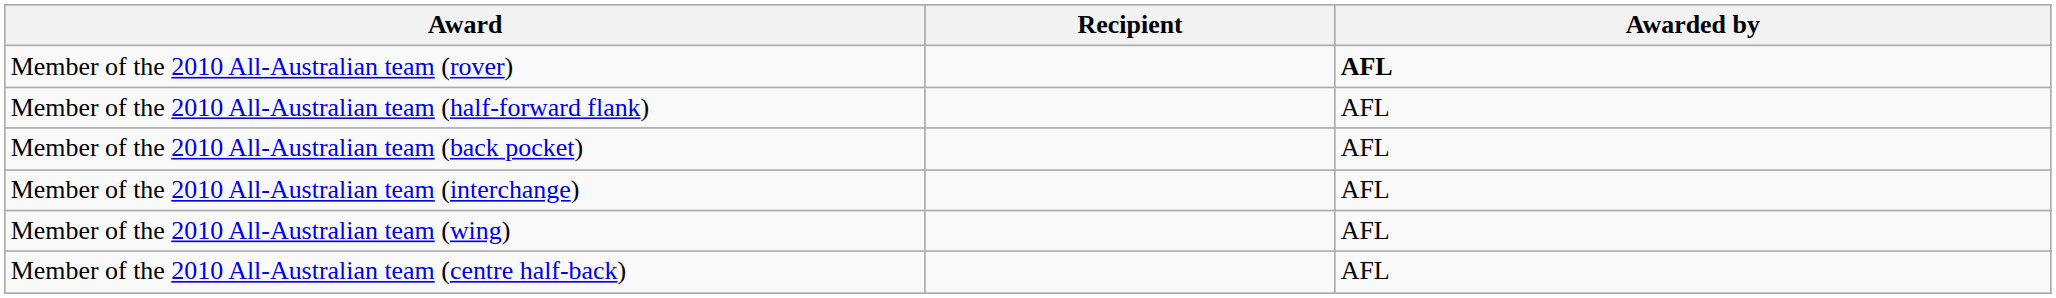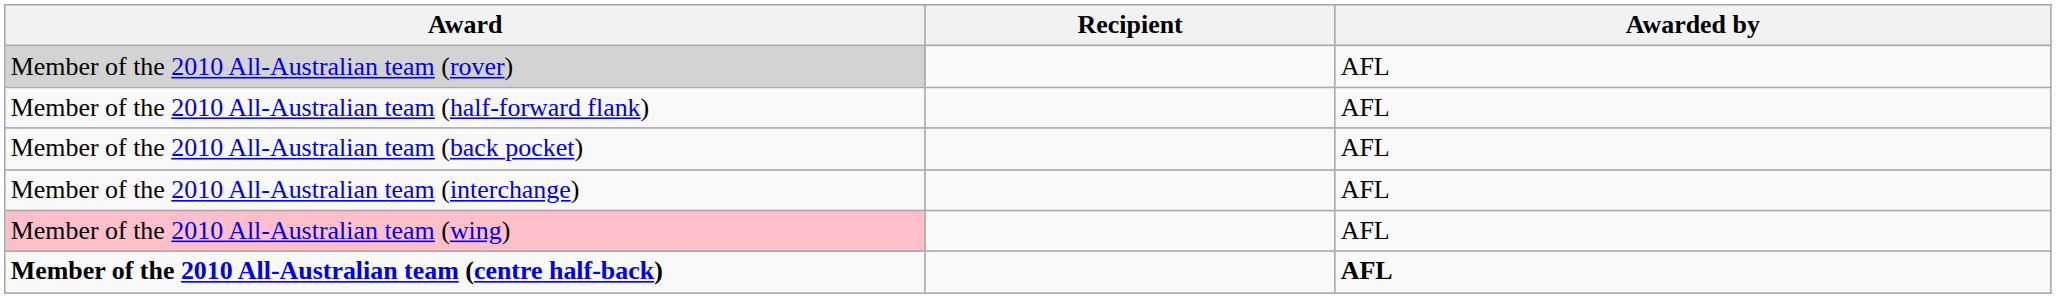row 2 | Award: no background -> lightgrey background
row 2 | Awarded by: bold -> normal
row 6 | Award: no background -> pink background
row 7 | Award: normal -> bold
row 7 | Awarded by: normal -> bold
